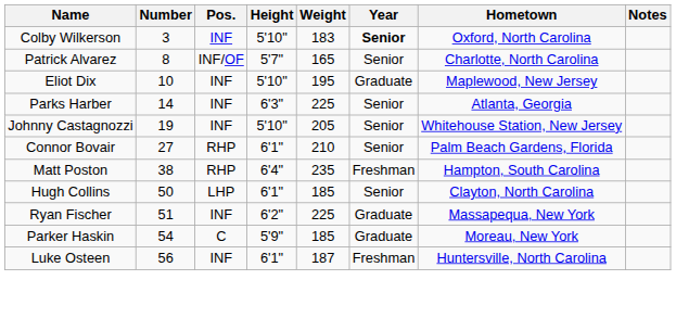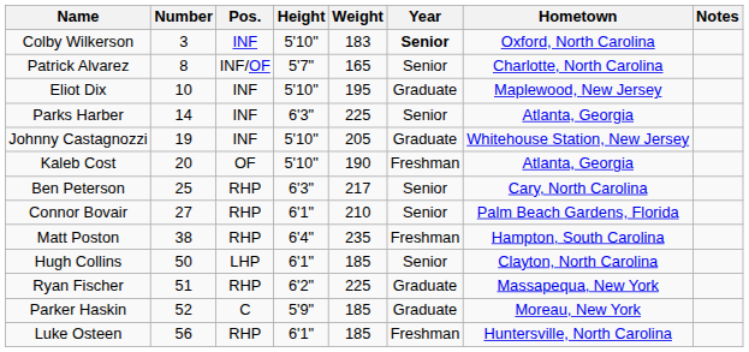Johnny Castagnozzi | Year: Senior -> Graduate
+ row: Kaleb Cost | 20 | OF | 5'10" | 190 | Freshman | Atlanta, Georgia
+ row: Ben Peterson | 25 | RHP | 6'3" | 217 | Senior | Cary, North Carolina
Ryan Fischer | Pos.: INF -> RHP
Parker Haskin | Number: 54 -> 52
Luke Osteen | Pos.: INF -> RHP
Luke Osteen | Weight: 187 -> 185
